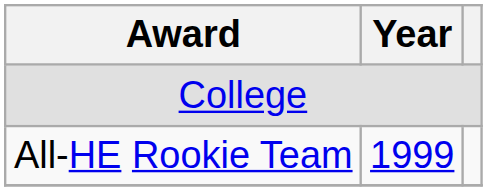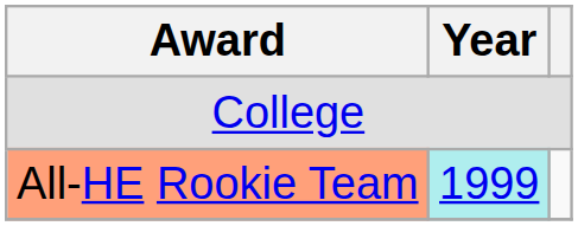All-HE Rookie Team | Award: no background -> lightsalmon background
All-HE Rookie Team | Year: no background -> paleturquoise background
